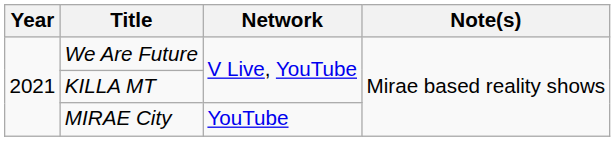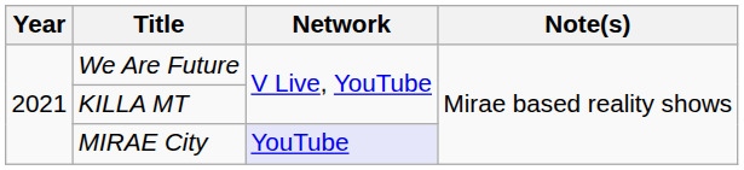MIRAE City | Network: no background -> lavender background
